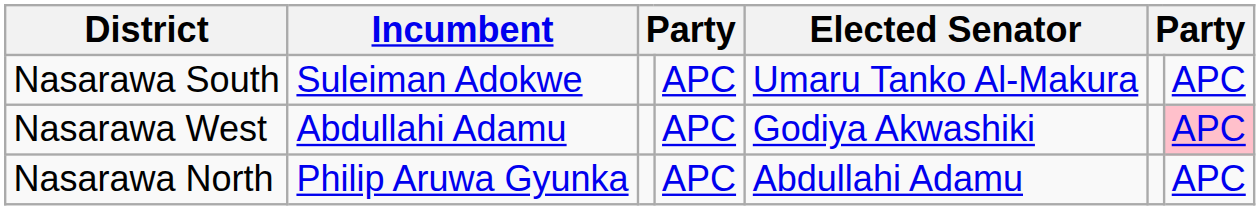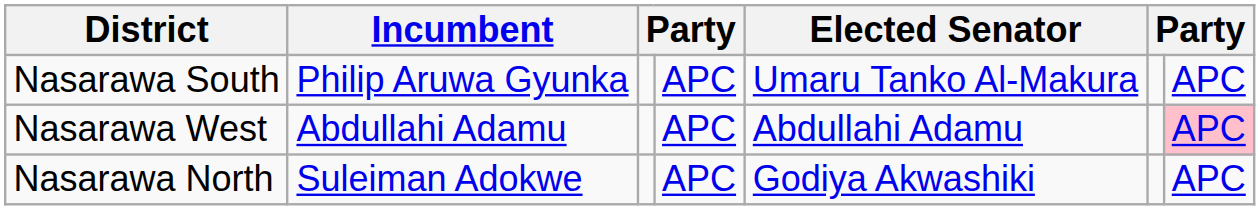Nasarawa South | Incumbent: Suleiman Adokwe -> Philip Aruwa Gyunka
Nasarawa West | Elected Senator: Godiya Akwashiki -> Abdullahi Adamu
Nasarawa North | Incumbent: Philip Aruwa Gyunka -> Suleiman Adokwe
Nasarawa North | Elected Senator: Abdullahi Adamu -> Godiya Akwashiki
